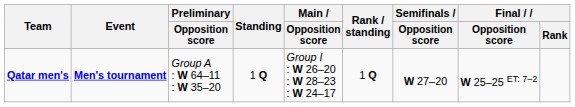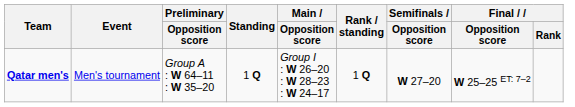Qatar men's | Event: bold -> normal
